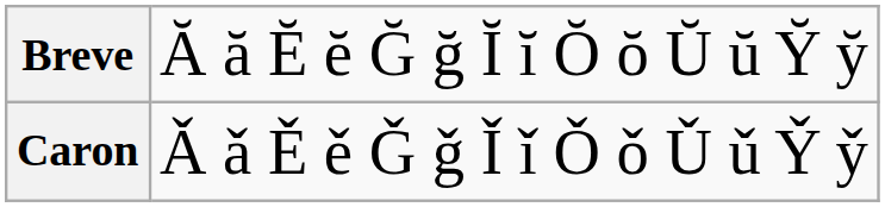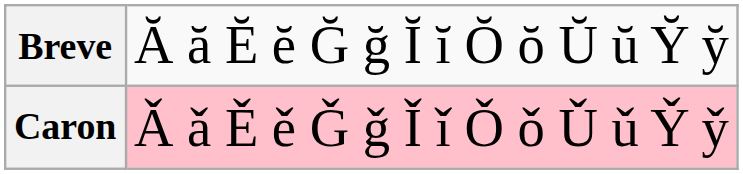Caron | column 2: no background -> pink background
